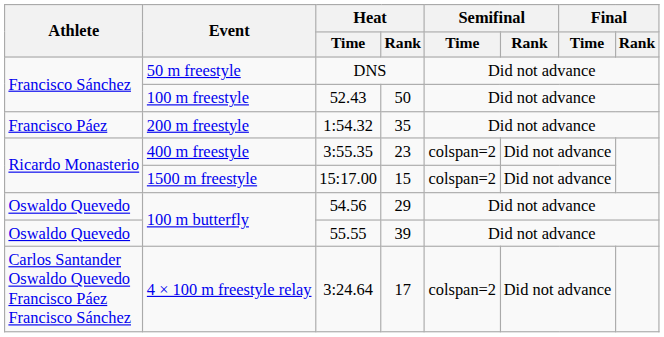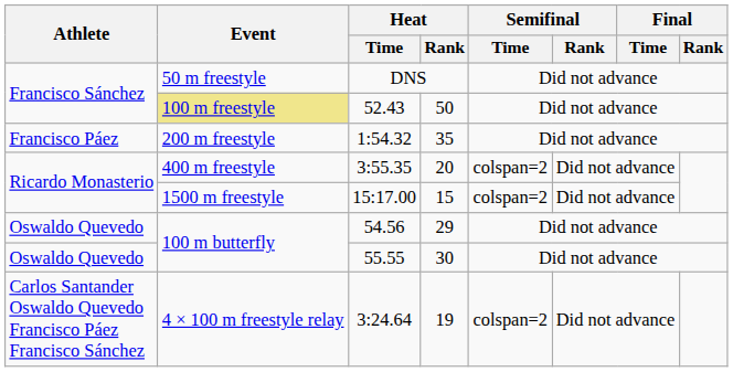52.43 | Event: no background -> khaki background
3:55.35 | Heat / Rank: 23 -> 20
55.55 | Heat / Rank: 39 -> 30
3:24.64 | Heat / Rank: 17 -> 19
